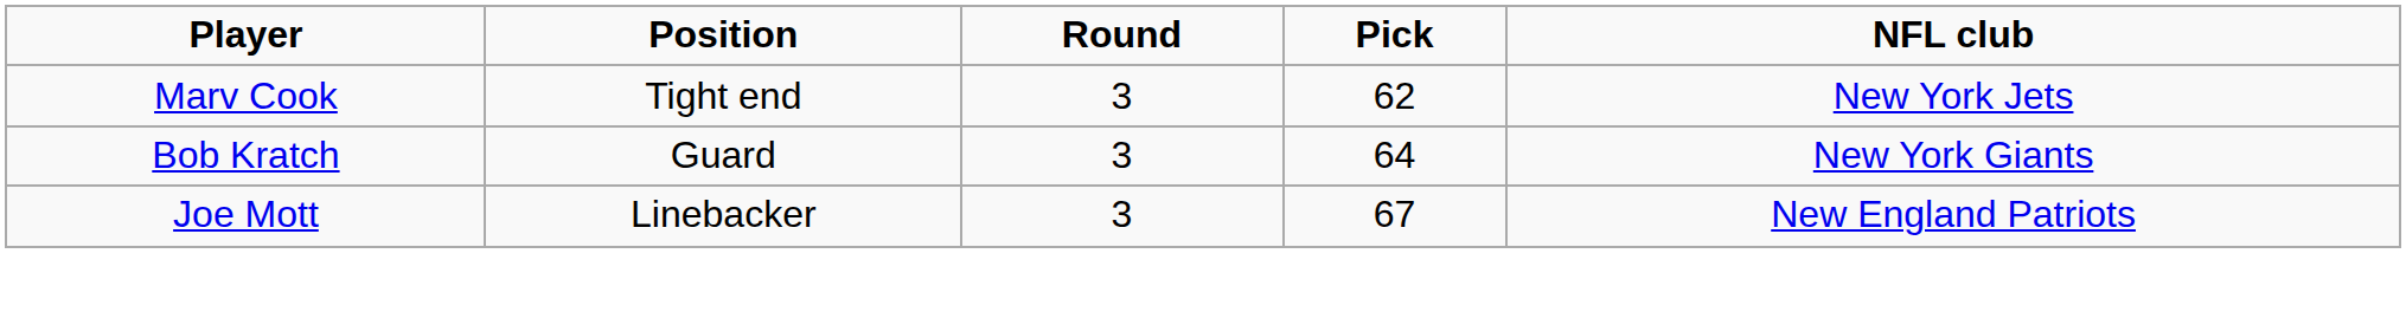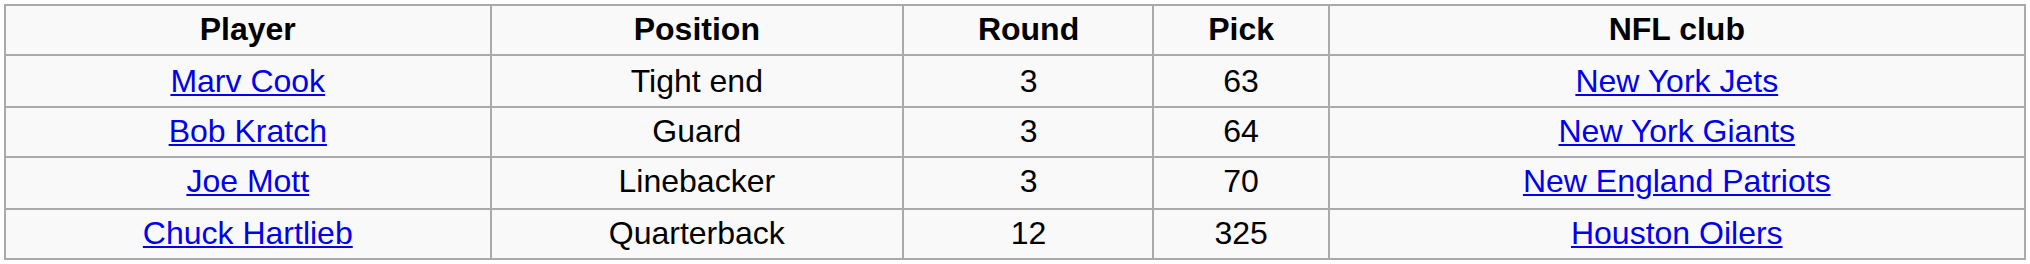Marv Cook | Pick: 62 -> 63
Joe Mott | Pick: 67 -> 70
+ row: Chuck Hartlieb | Quarterback | 12 | 325 | Houston Oilers
